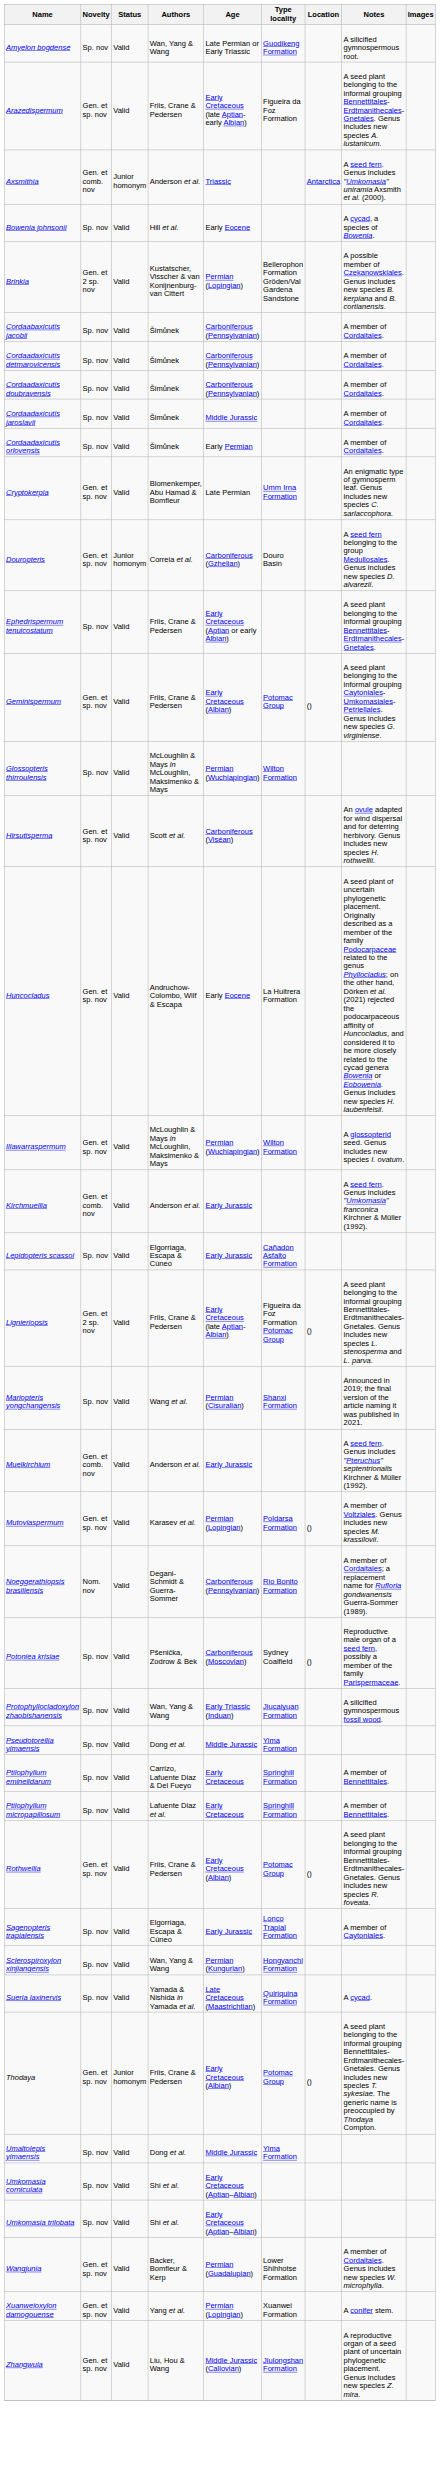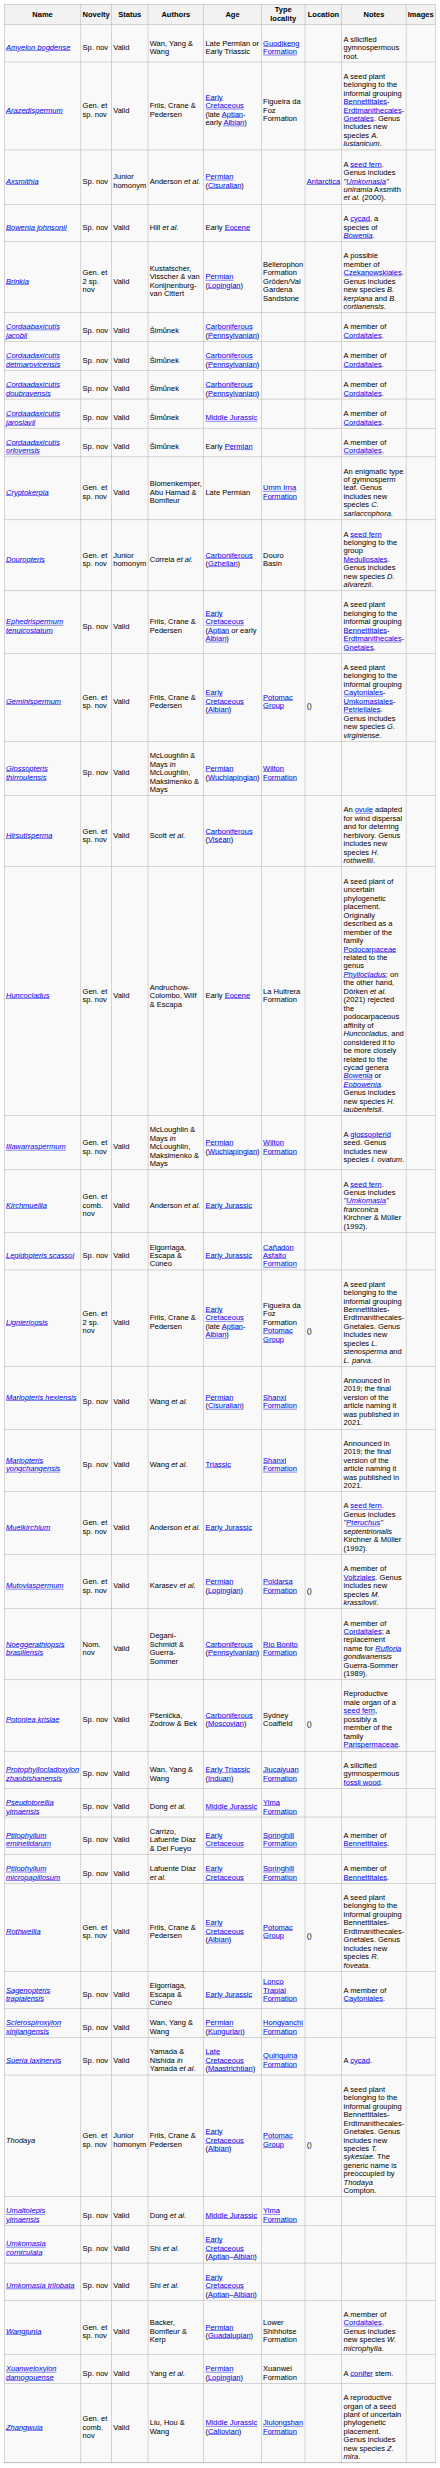Axsmithia | Novelty: Gen. et comb. nov -> Sp. nov
Axsmithia | Age: Triassic -> Permian (Cisuralian)
+ row: Mariopteris hexiensis | Sp. nov | Valid | Wang et al. | Permian (Cisuralian) | Shanxi Formation | Announced in 2019; the final version of the article naming it was published in 2021.
Mariopteris yongchangensis | Age: Permian (Cisuralian) -> Triassic
Muelkirchium | Novelty: Gen. et comb. nov -> Gen. et sp. nov
Xuanweioxylon damogouense | Novelty: Gen. et sp. nov -> Sp. nov
Zhangwuia | Novelty: Gen. et sp. nov -> Gen. et comb. nov
